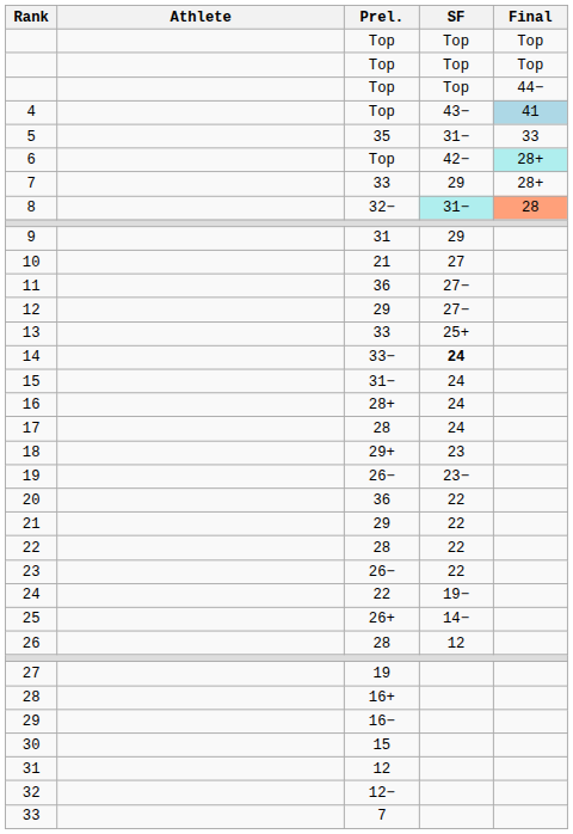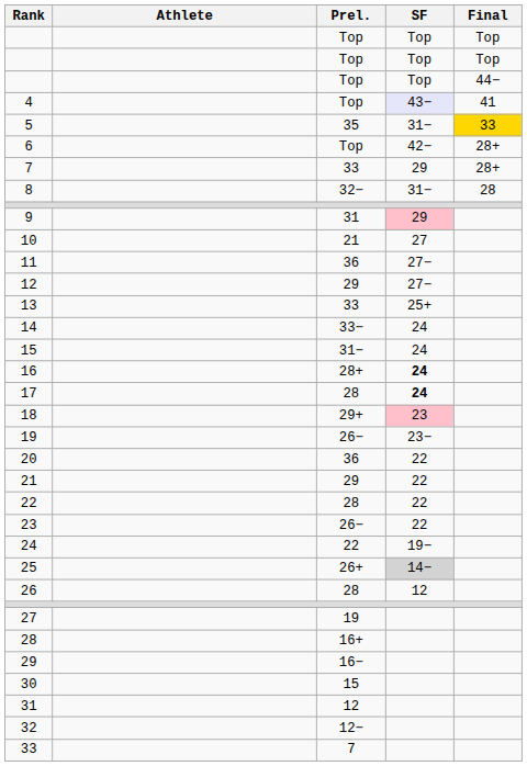4 | SF: no background -> lavender background
4 | Final: lightblue background -> no background
5 | Final: no background -> gold background
6 | Final: paleturquoise background -> no background
8 | SF: paleturquoise background -> no background
8 | Final: lightsalmon background -> no background
9 | SF: no background -> pink background
14 | SF: bold -> normal
16 | SF: normal -> bold
17 | SF: normal -> bold
18 | SF: no background -> pink background
25 | SF: no background -> lightgrey background
